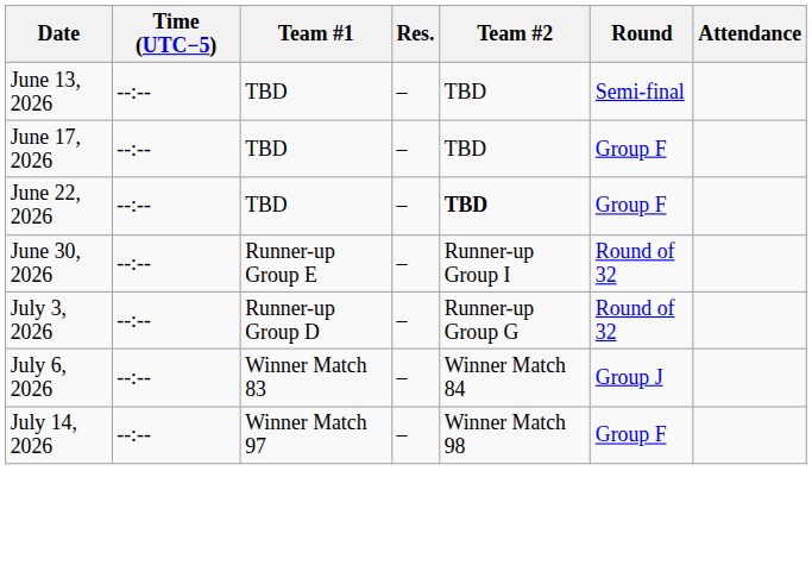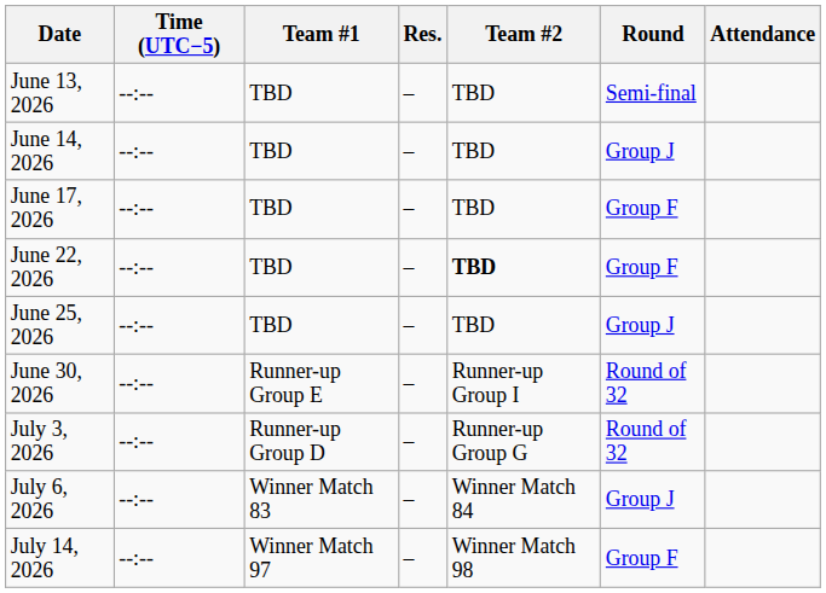+ row: June 14, 2026 | --:-- | TBD | – | TBD | Group J
+ row: June 25, 2026 | --:-- | TBD | – | TBD | Group J
